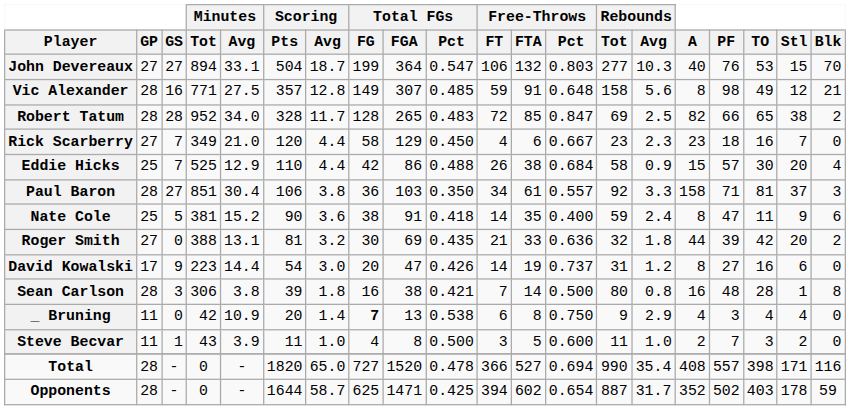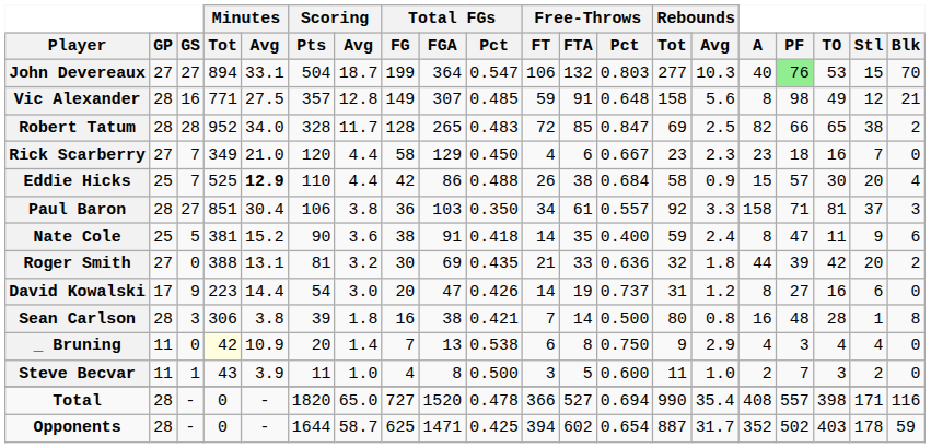John Devereaux | PF: no background -> lightgreen background
Eddie Hicks | Minutes / Avg: normal -> bold
_ Bruning | Minutes / Tot: no background -> lightyellow background
_ Bruning | Total FGs / FG: bold -> normal
